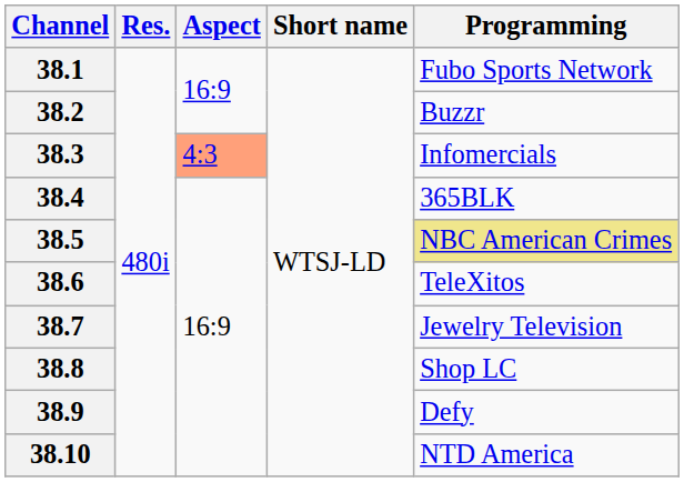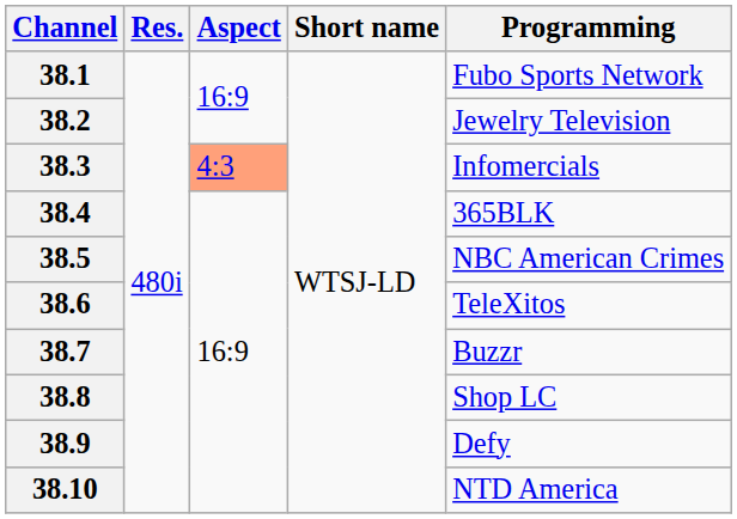38.2 | Programming: Buzzr -> Jewelry Television
38.5 | Programming: khaki background -> no background
38.7 | Programming: Jewelry Television -> Buzzr
